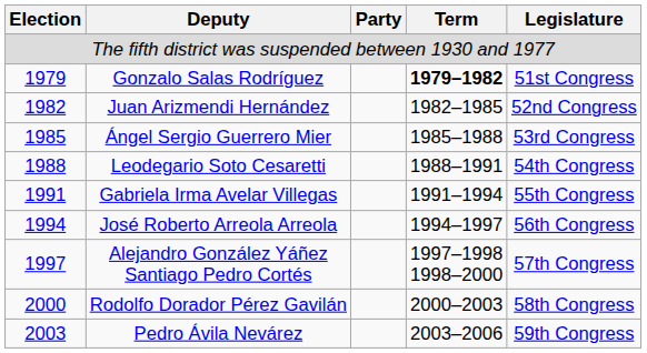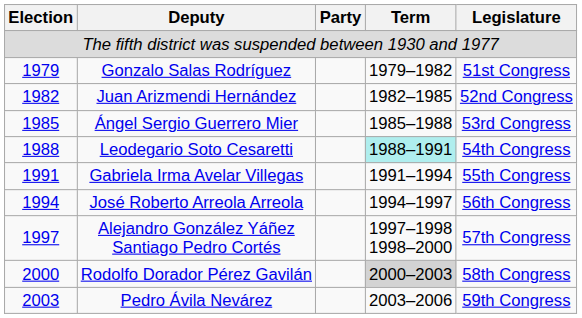Gonzalo Salas Rodríguez | Term: bold -> normal
Leodegario Soto Cesaretti | Term: no background -> paleturquoise background
Rodolfo Dorador Pérez Gavilán | Term: no background -> lightgrey background
